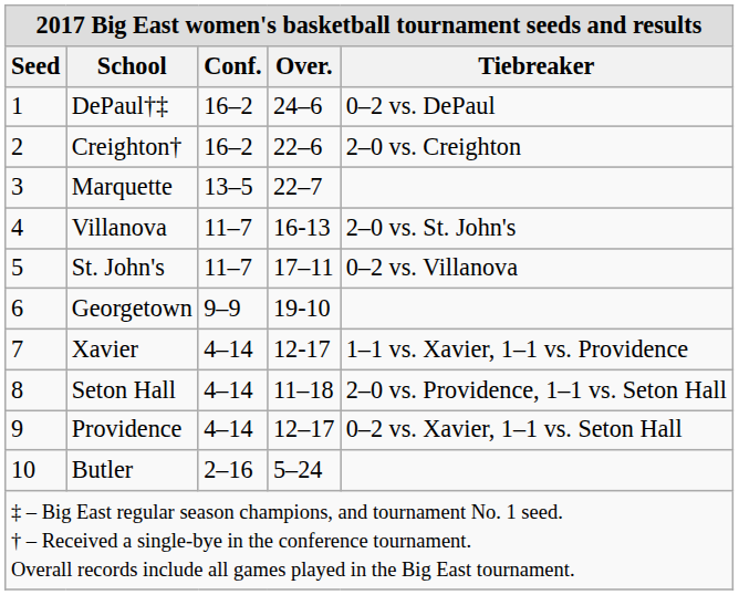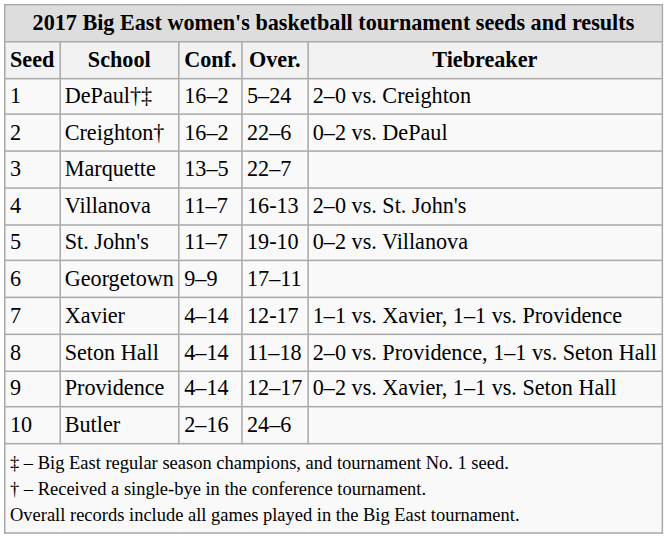DePaul†‡ | Over.: 24–6 -> 5–24
DePaul†‡ | Tiebreaker: 0–2 vs. DePaul -> 2–0 vs. Creighton
Creighton† | Tiebreaker: 2–0 vs. Creighton -> 0–2 vs. DePaul
St. John's | Over.: 17–11 -> 19-10
Georgetown | Over.: 19-10 -> 17–11
Butler | Over.: 5–24 -> 24–6
